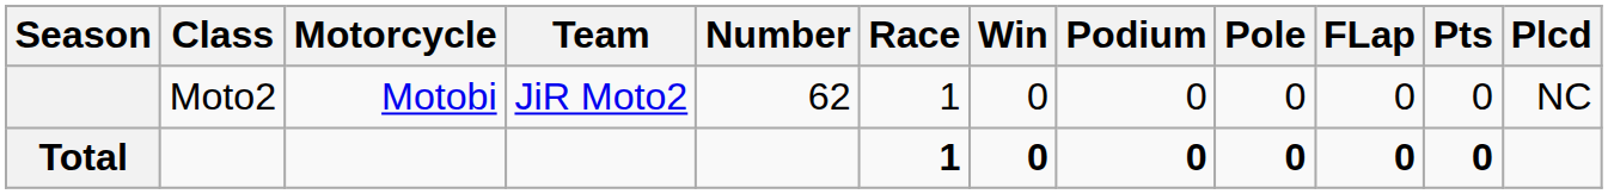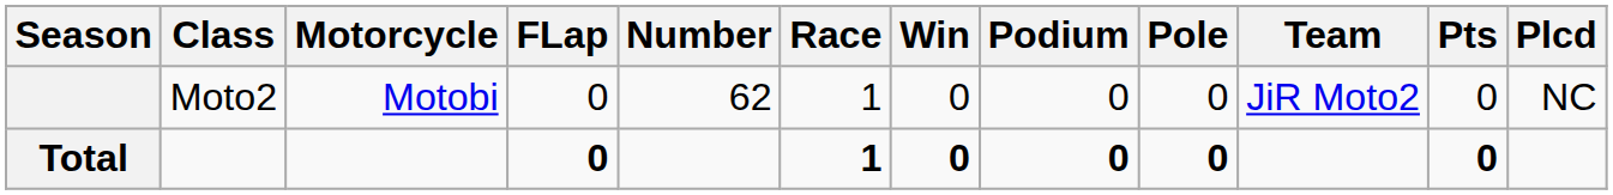columns swapped: Team <-> FLap
